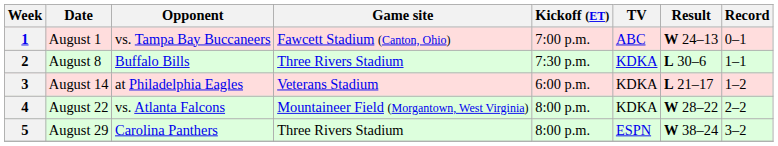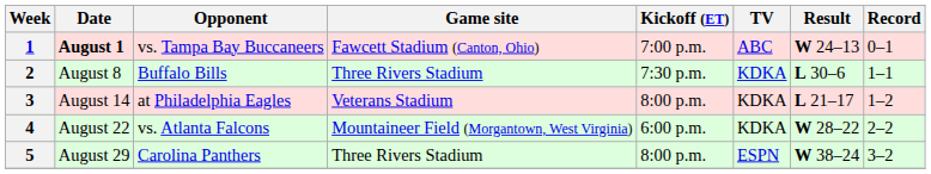1 | Date: normal -> bold
3 | Kickoff (ET): 6:00 p.m. -> 8:00 p.m.
4 | Kickoff (ET): 8:00 p.m. -> 6:00 p.m.
